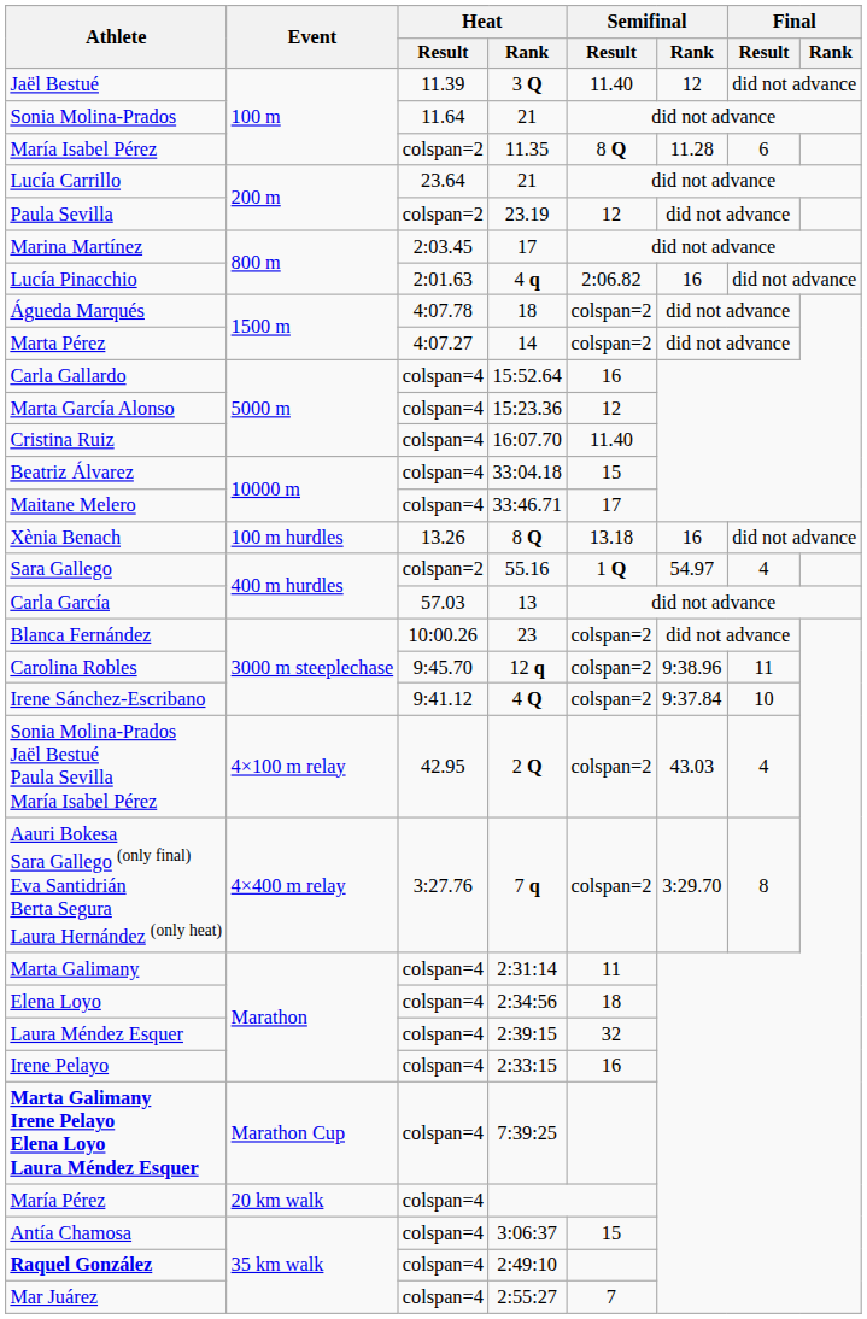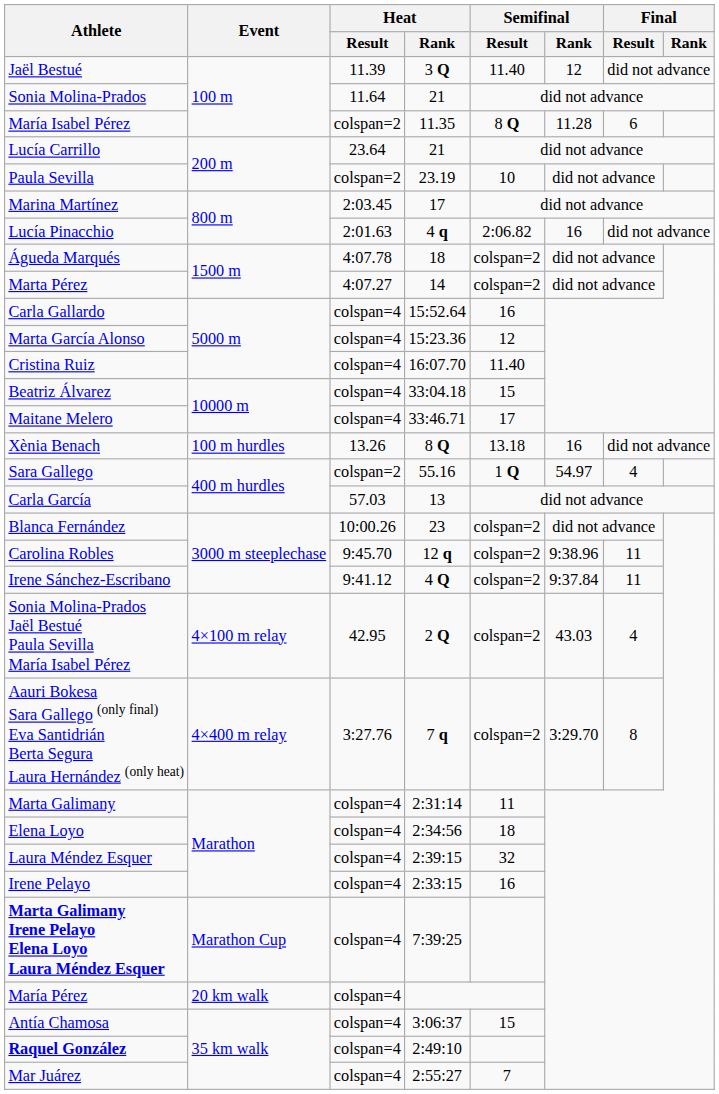Paula Sevilla | Semifinal / Result: 12 -> 10
Irene Sánchez-Escribano | Final / Result: 10 -> 11
